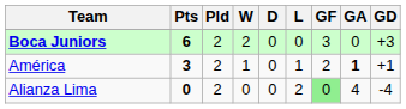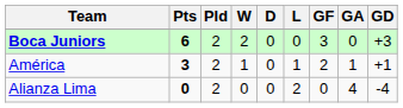América | GA: bold -> normal
Alianza Lima | GF: lightgreen background -> no background
